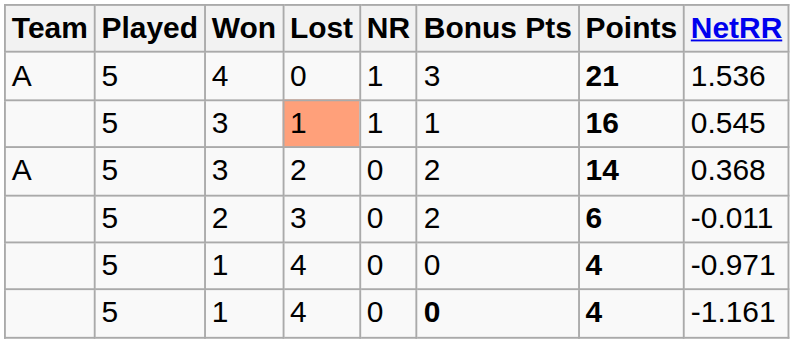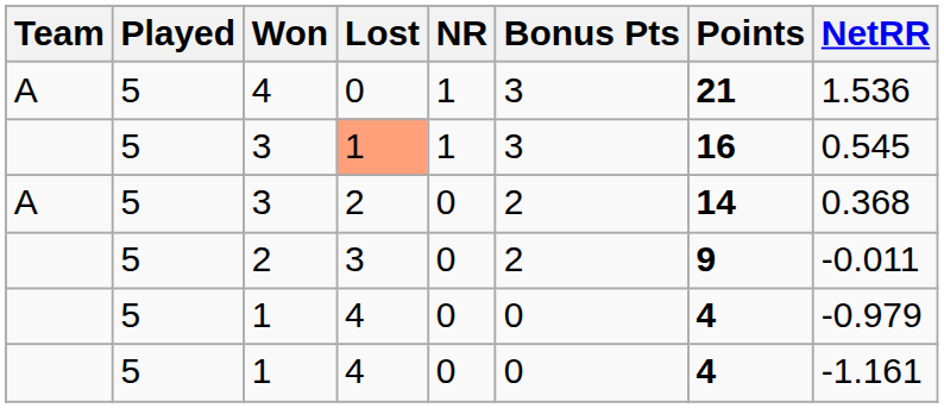row 3 | Bonus Pts: 1 -> 3
row 5 | Points: 6 -> 9
row 6 | NetRR: -0.971 -> -0.979
row 7 | Bonus Pts: bold -> normal
